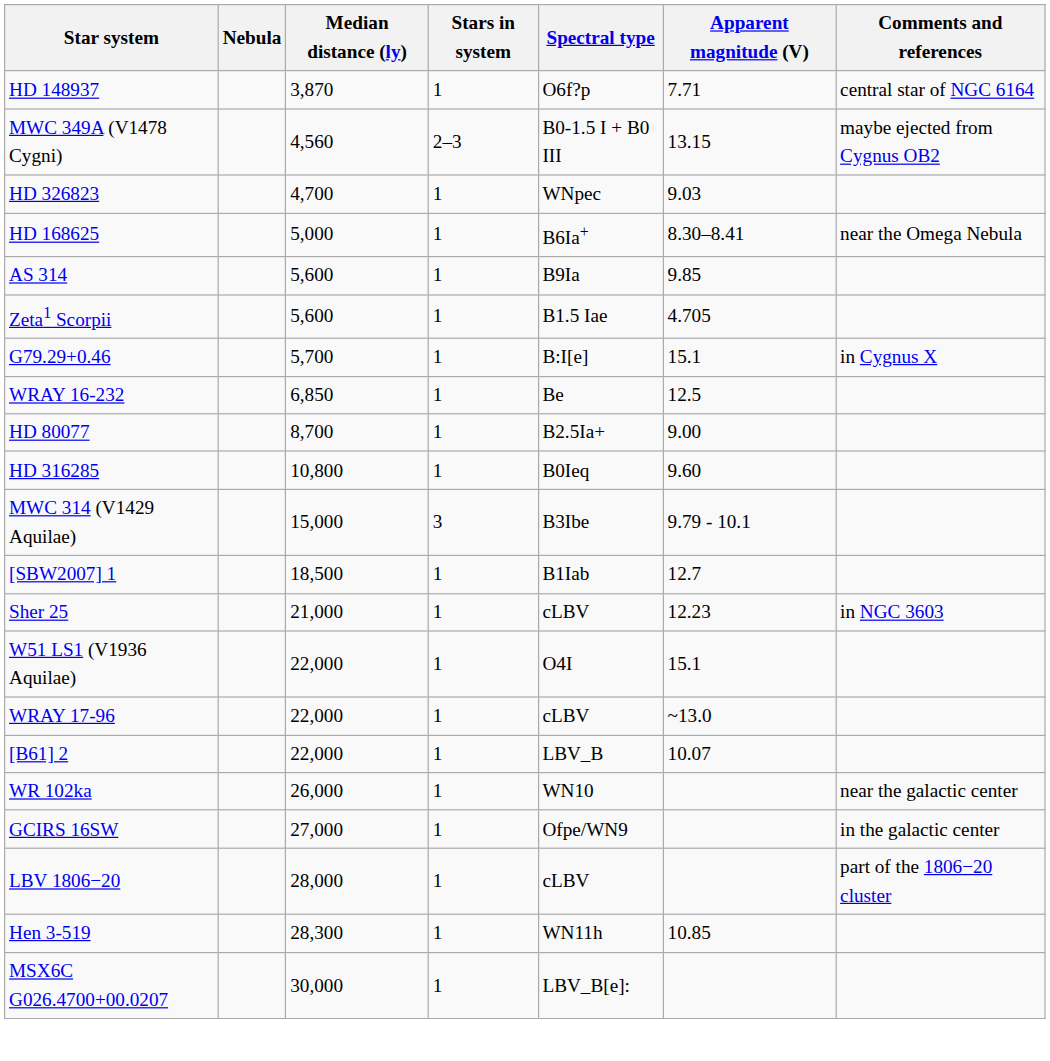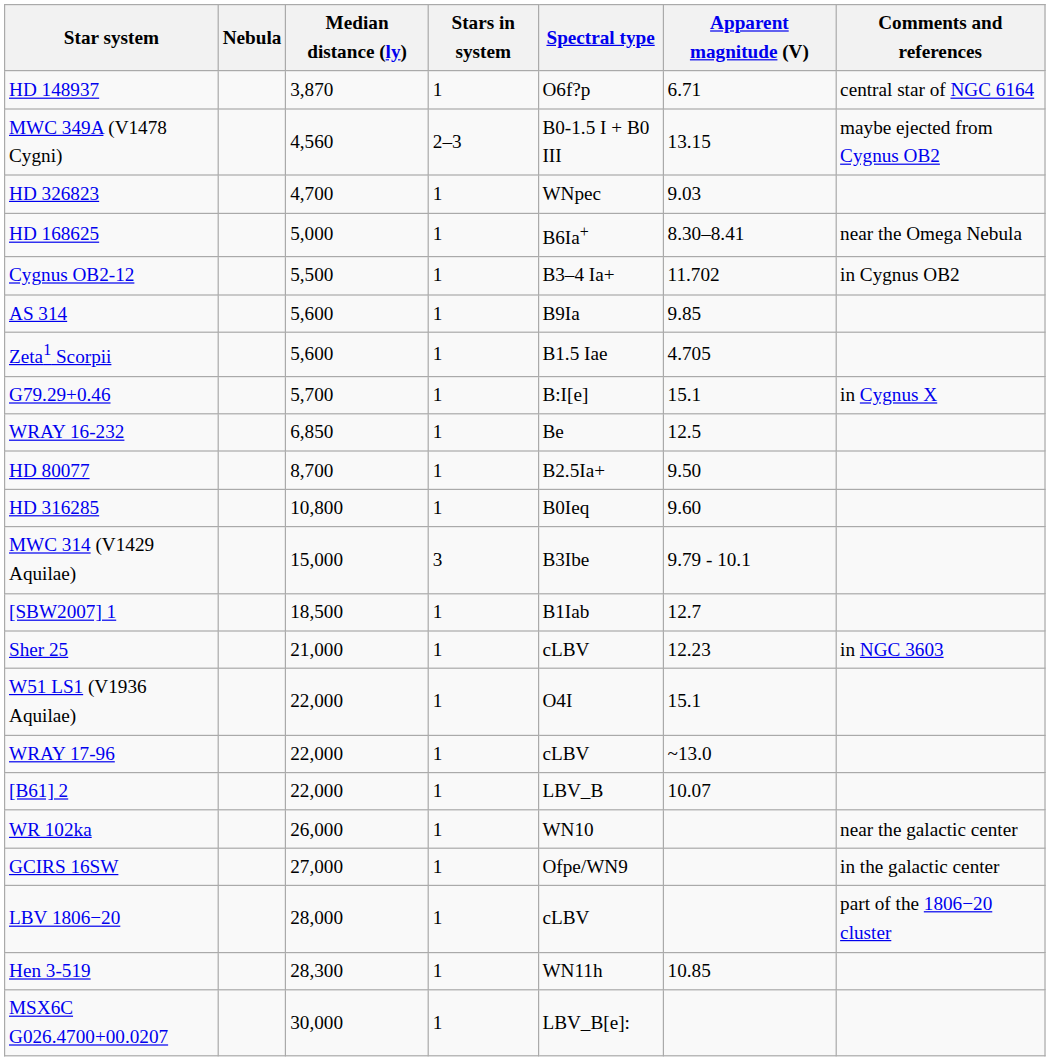HD 148937 | Apparent magnitude (V): 7.71 -> 6.71
+ row: Cygnus OB2-12 | 5,500 | 1 | B3–4 Ia+ | 11.702 | in Cygnus OB2
HD 80077 | Apparent magnitude (V): 9.00 -> 9.50
